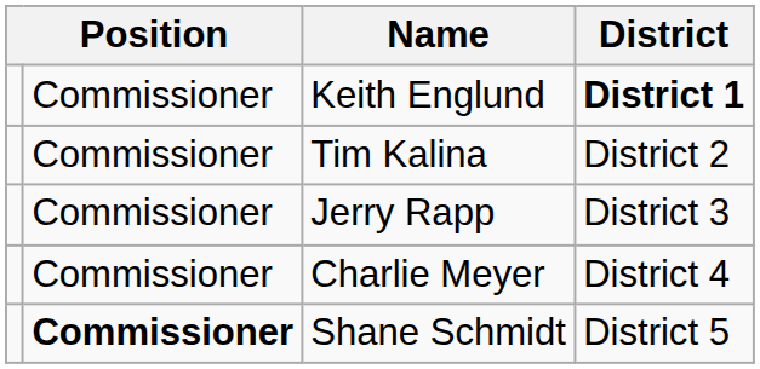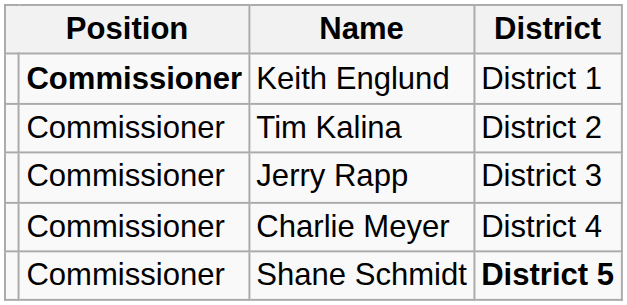Keith Englund | column 2: normal -> bold
Keith Englund | District: bold -> normal
Shane Schmidt | column 2: bold -> normal
Shane Schmidt | District: normal -> bold
